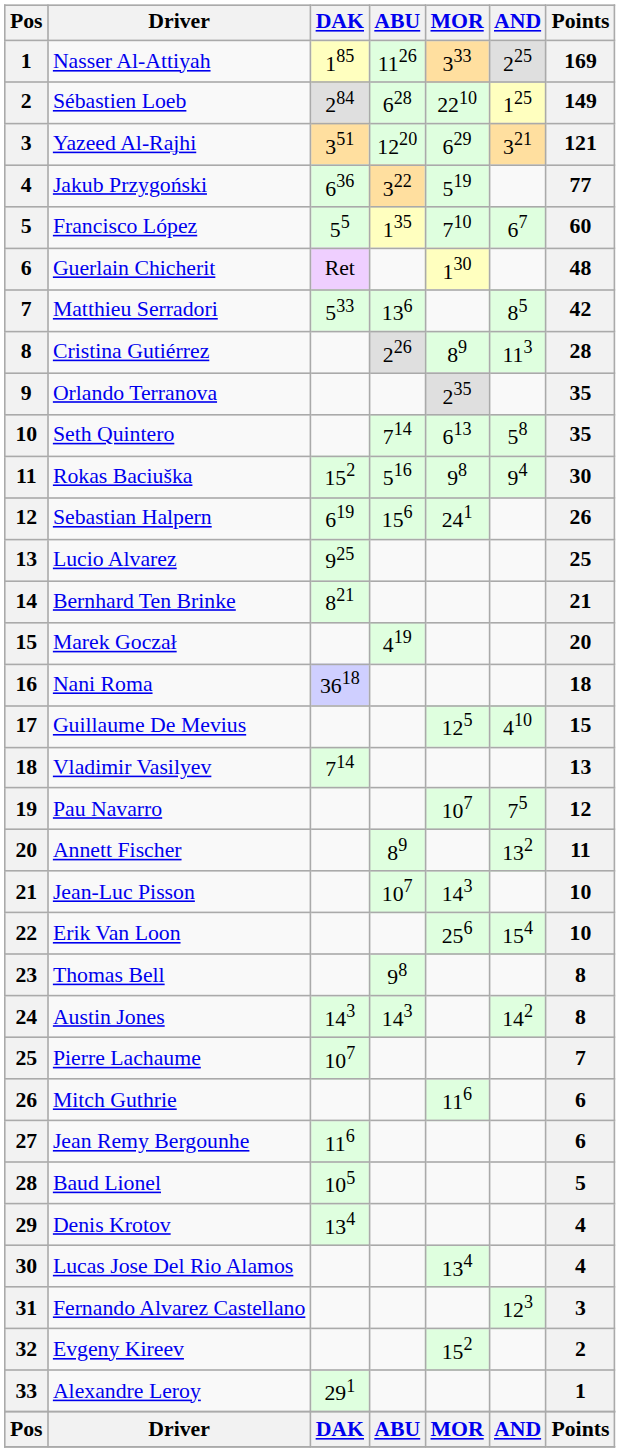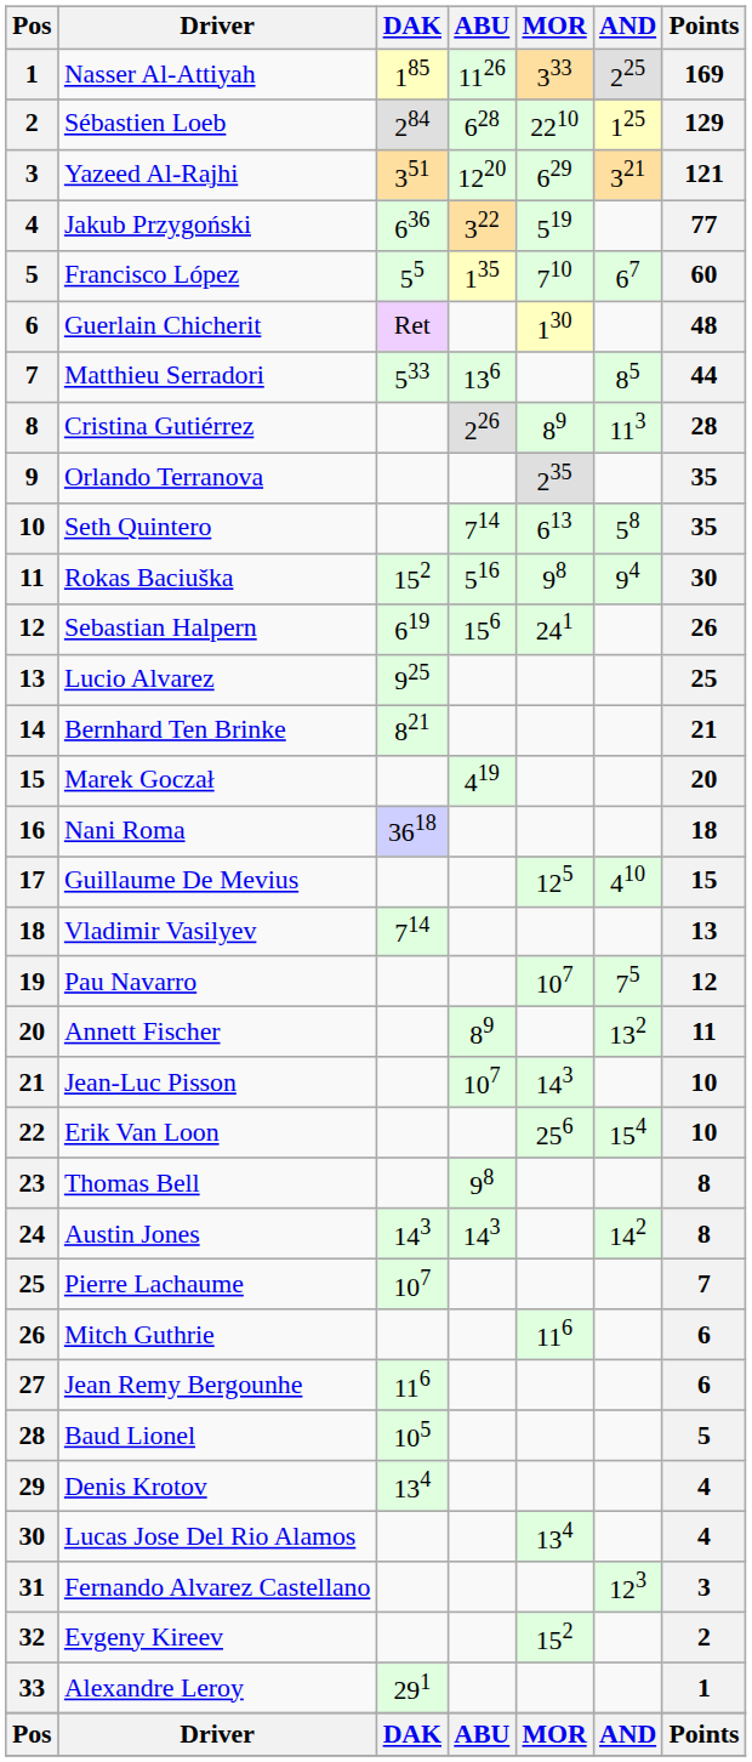Sébastien Loeb | Points: 149 -> 129
Matthieu Serradori | Points: 42 -> 44
